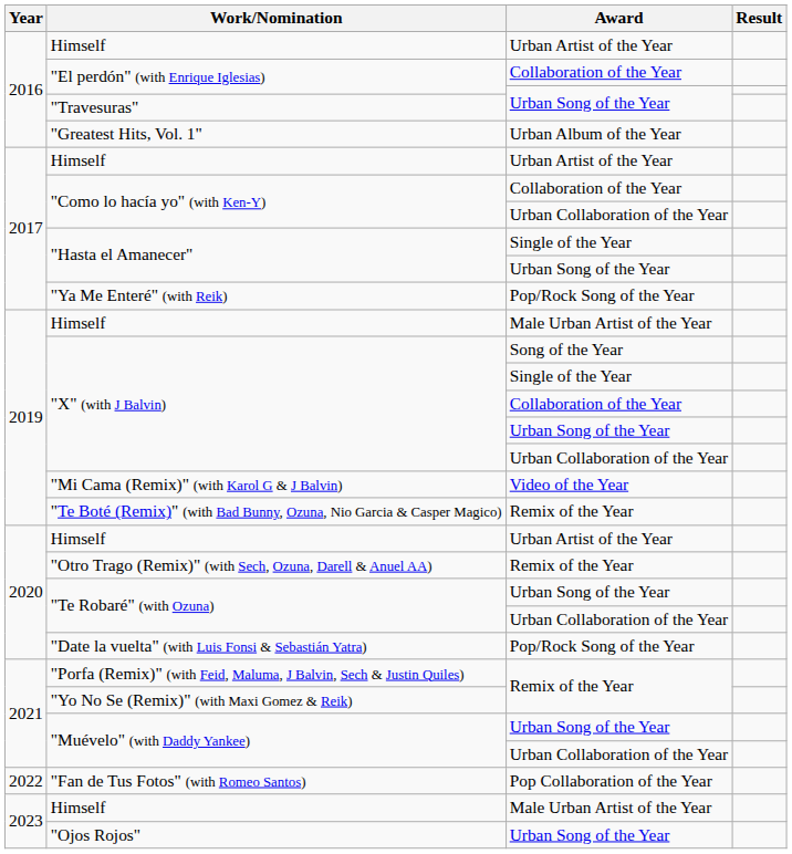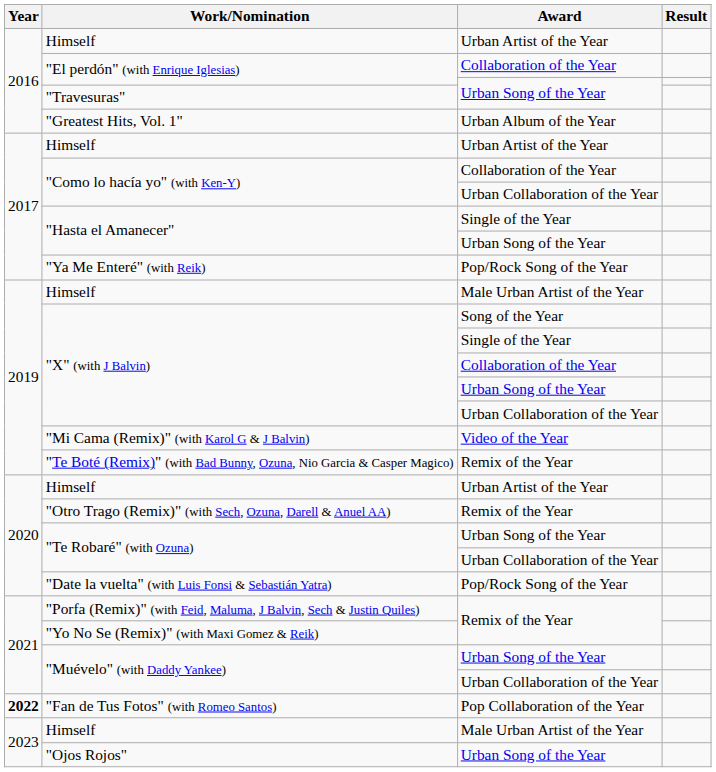"Fan de Tus Fotos" (with Romeo Santos) | Year: normal -> bold
